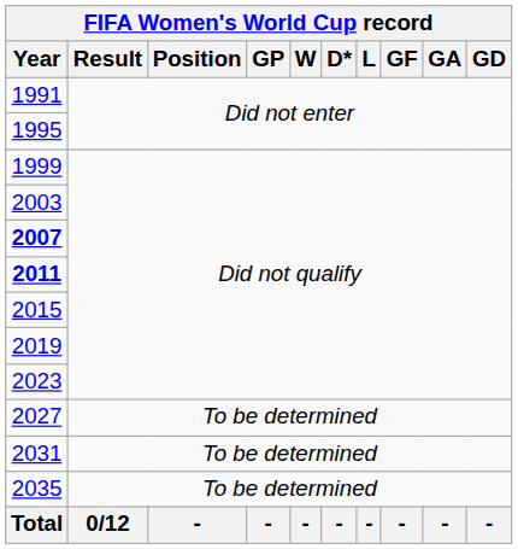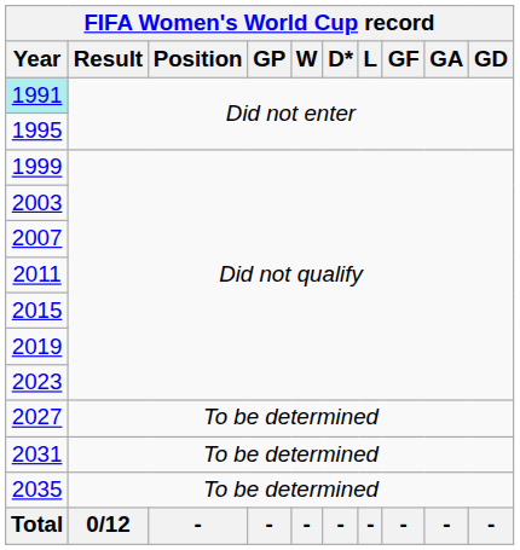1991 | Year: no background -> paleturquoise background
2007 | Year: bold -> normal
2011 | Year: bold -> normal
